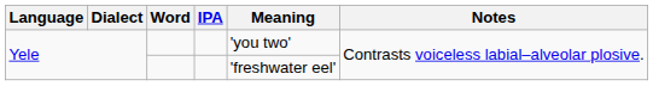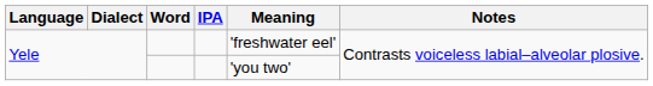row 2 | Meaning: 'you two' -> 'freshwater eel'
row 3 | Meaning: 'freshwater eel' -> 'you two'
